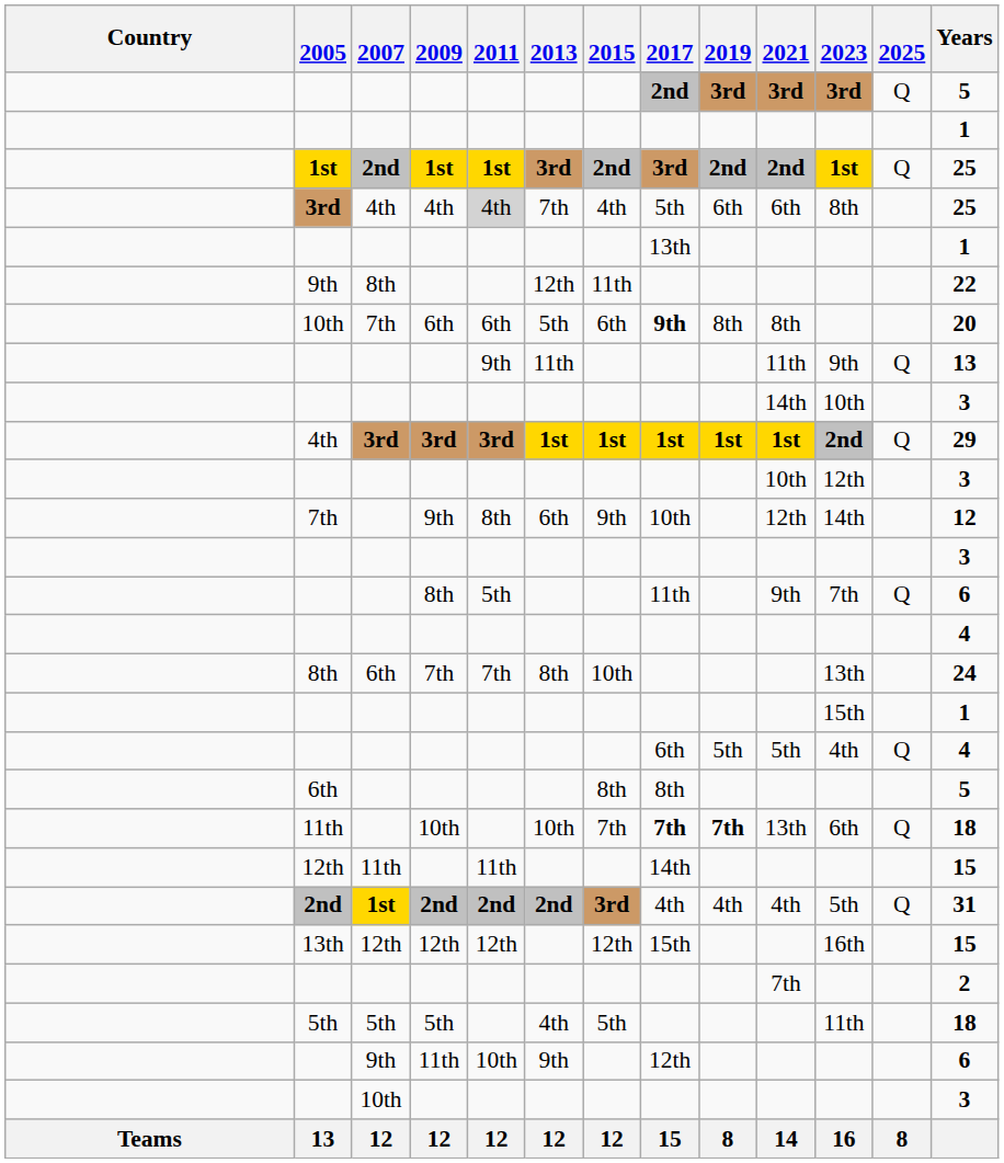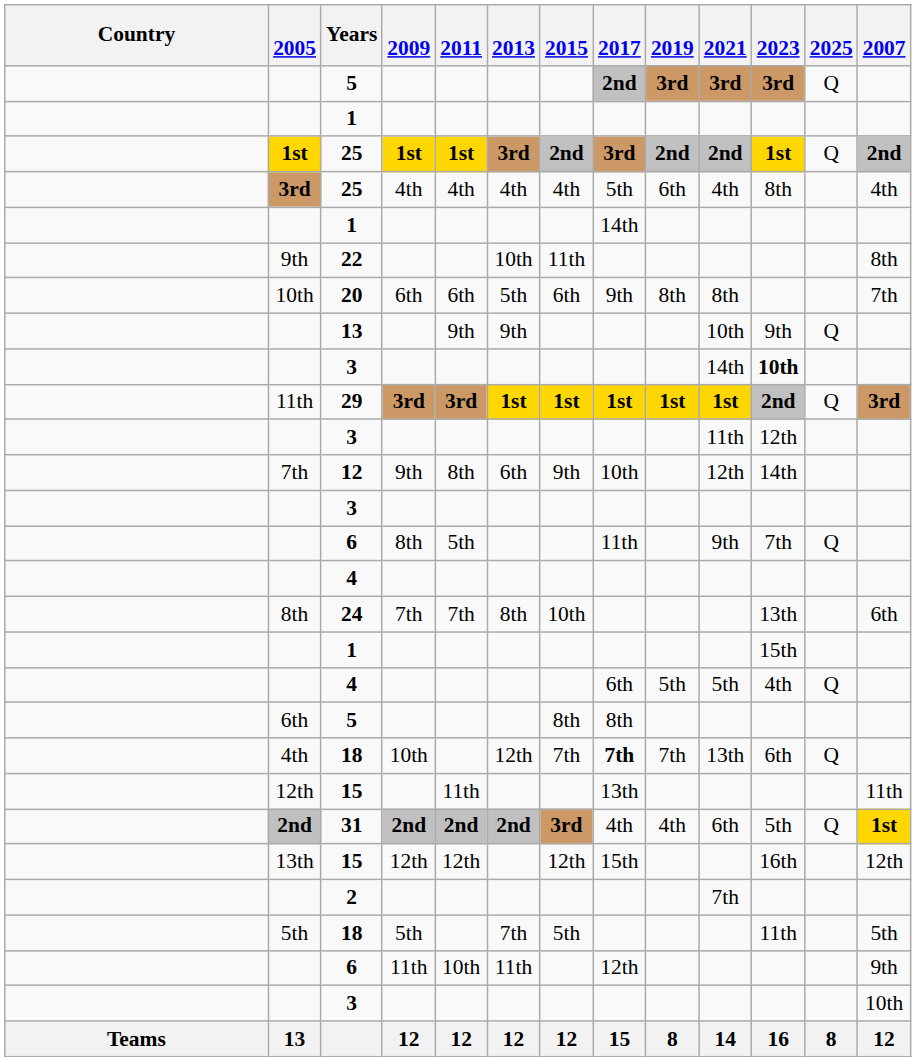columns swapped: 2007 <-> Years
row 5 | 2011: lightgrey background -> no background
row 5 | 2013: 7th -> 4th
row 5 | 2021: 6th -> 4th
row 6 | 2017: 13th -> 14th
row 7 | 2013: 12th -> 10th
row 8 | 2017: bold -> normal
row 9 | 2013: 11th -> 9th
row 9 | 2021: 11th -> 10th
row 10 | 2023: normal -> bold
row 11 | 2005: 4th -> 11th
row 12 | 2021: 10th -> 11th
row 21 | 2005: 11th -> 4th
row 21 | 2013: 10th -> 12th
row 21 | 2019: bold -> normal
row 22 | 2017: 14th -> 13th
row 23 | 2021: 4th -> 6th
row 26 | 2013: 4th -> 7th
row 27 | 2013: 9th -> 11th
